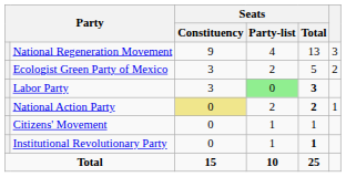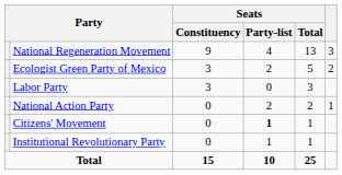Labor Party | Seats / Party-list: lightgreen background -> no background
Labor Party | Seats / Total: bold -> normal
National Action Party | Seats / Constituency: khaki background -> no background
National Action Party | Seats / Total: bold -> normal
Citizens' Movement | Seats / Party-list: normal -> bold
Institutional Revolutionary Party | Seats / Total: bold -> normal
